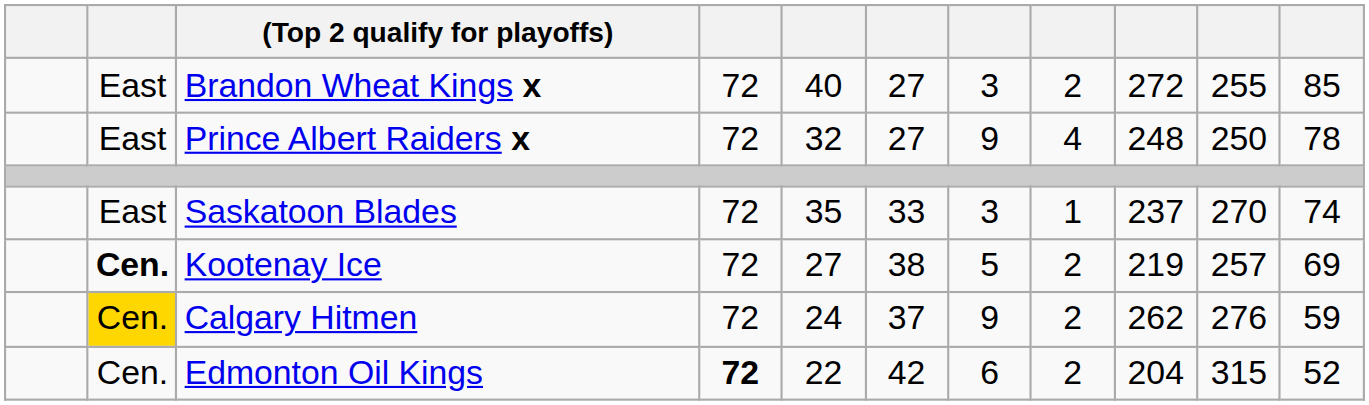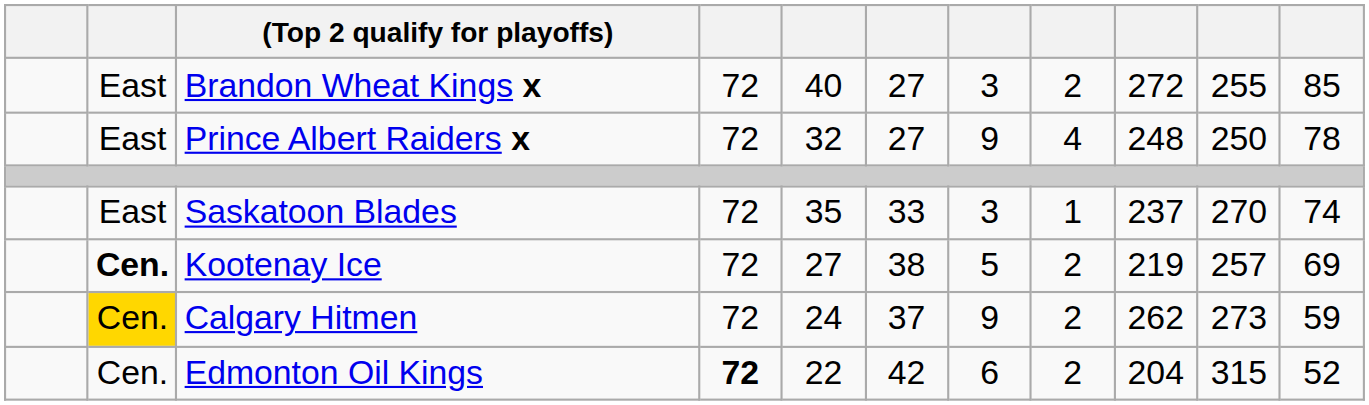Calgary Hitmen | column 10: 276 -> 273
